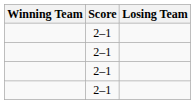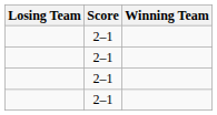columns swapped: Winning Team <-> Losing Team
